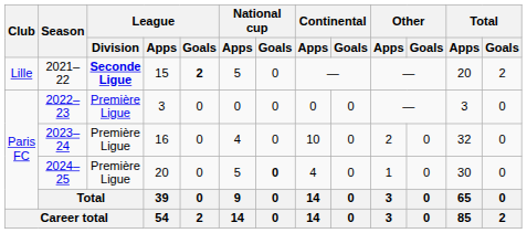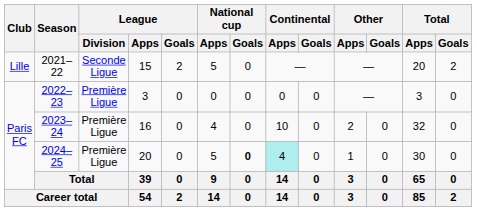2021–22 | League / Division: bold -> normal
2021–22 | League / Goals: bold -> normal
2024–25 | Continental / Apps: no background -> paleturquoise background
